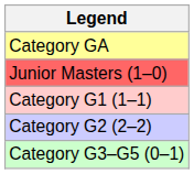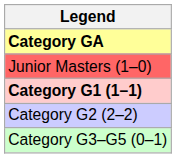row 2 | column 1: normal -> bold
row 4 | column 1: normal -> bold
